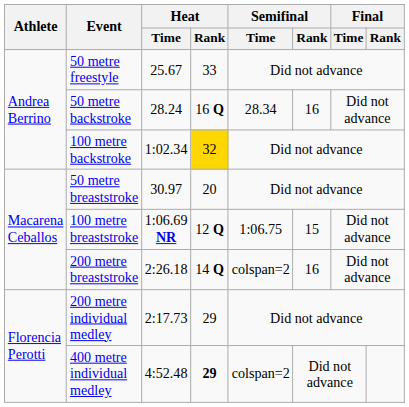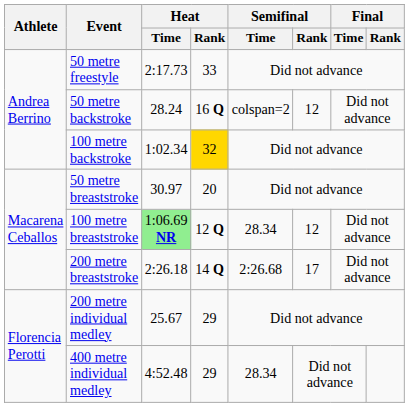50 metre freestyle | Heat / Time: 25.67 -> 2:17.73
50 metre backstroke | Semifinal / Time: 28.34 -> colspan=2
50 metre backstroke | Semifinal / Rank: 16 -> 12
100 metre breaststroke | Heat / Time: no background -> lightgreen background
100 metre breaststroke | Semifinal / Time: 1:06.75 -> 28.34
100 metre breaststroke | Semifinal / Rank: 15 -> 12
200 metre breaststroke | Semifinal / Time: colspan=2 -> 2:26.68
200 metre breaststroke | Semifinal / Rank: 16 -> 17
200 metre individual medley | Heat / Time: 2:17.73 -> 25.67
400 metre individual medley | Heat / Rank: bold -> normal
400 metre individual medley | Semifinal / Time: colspan=2 -> 28.34
